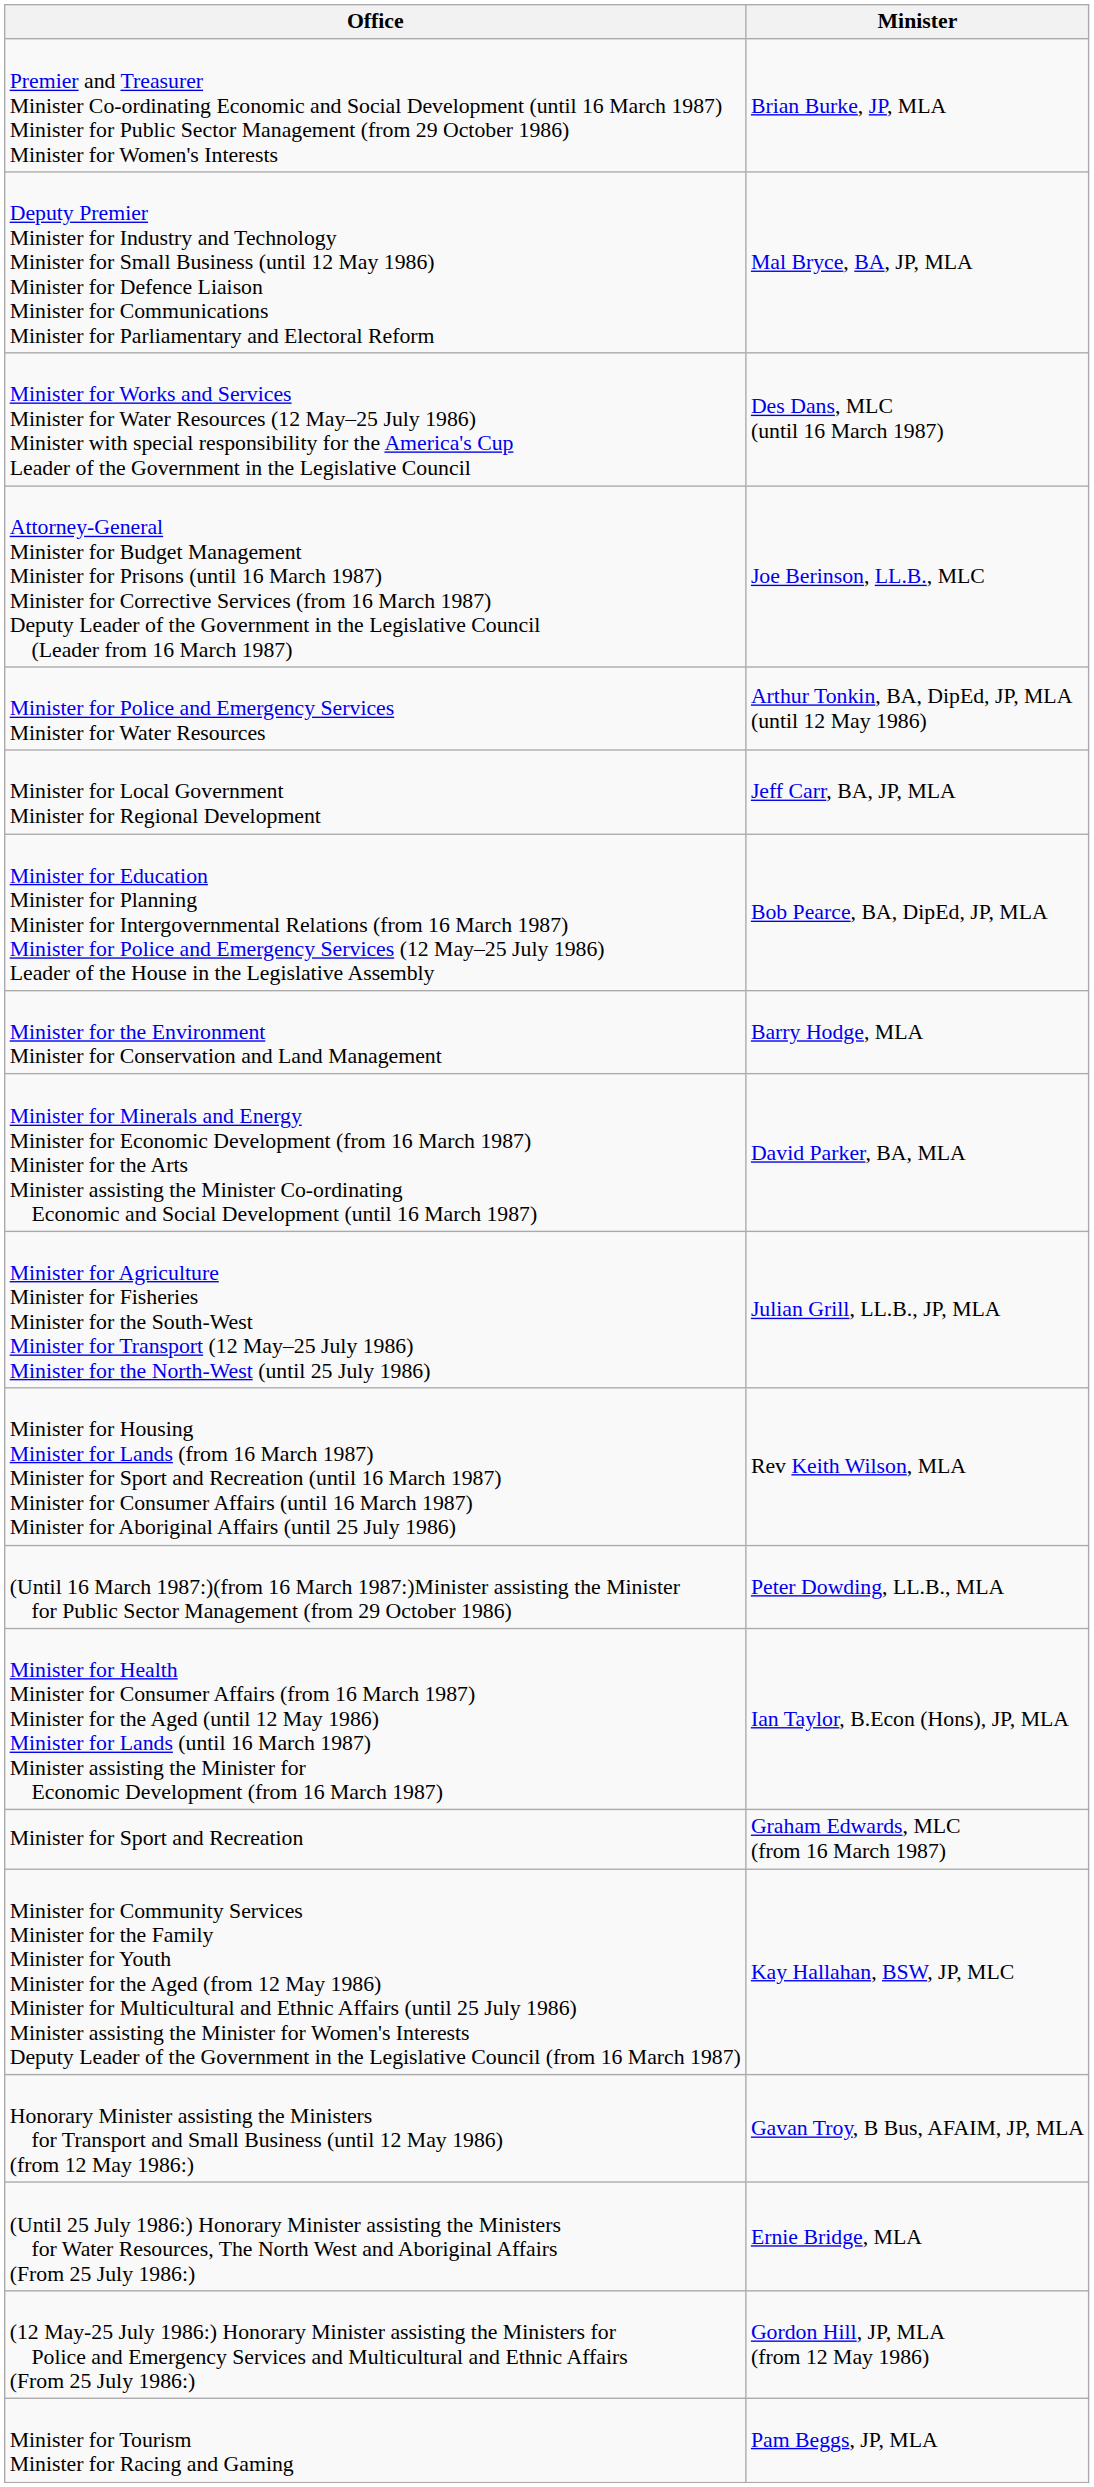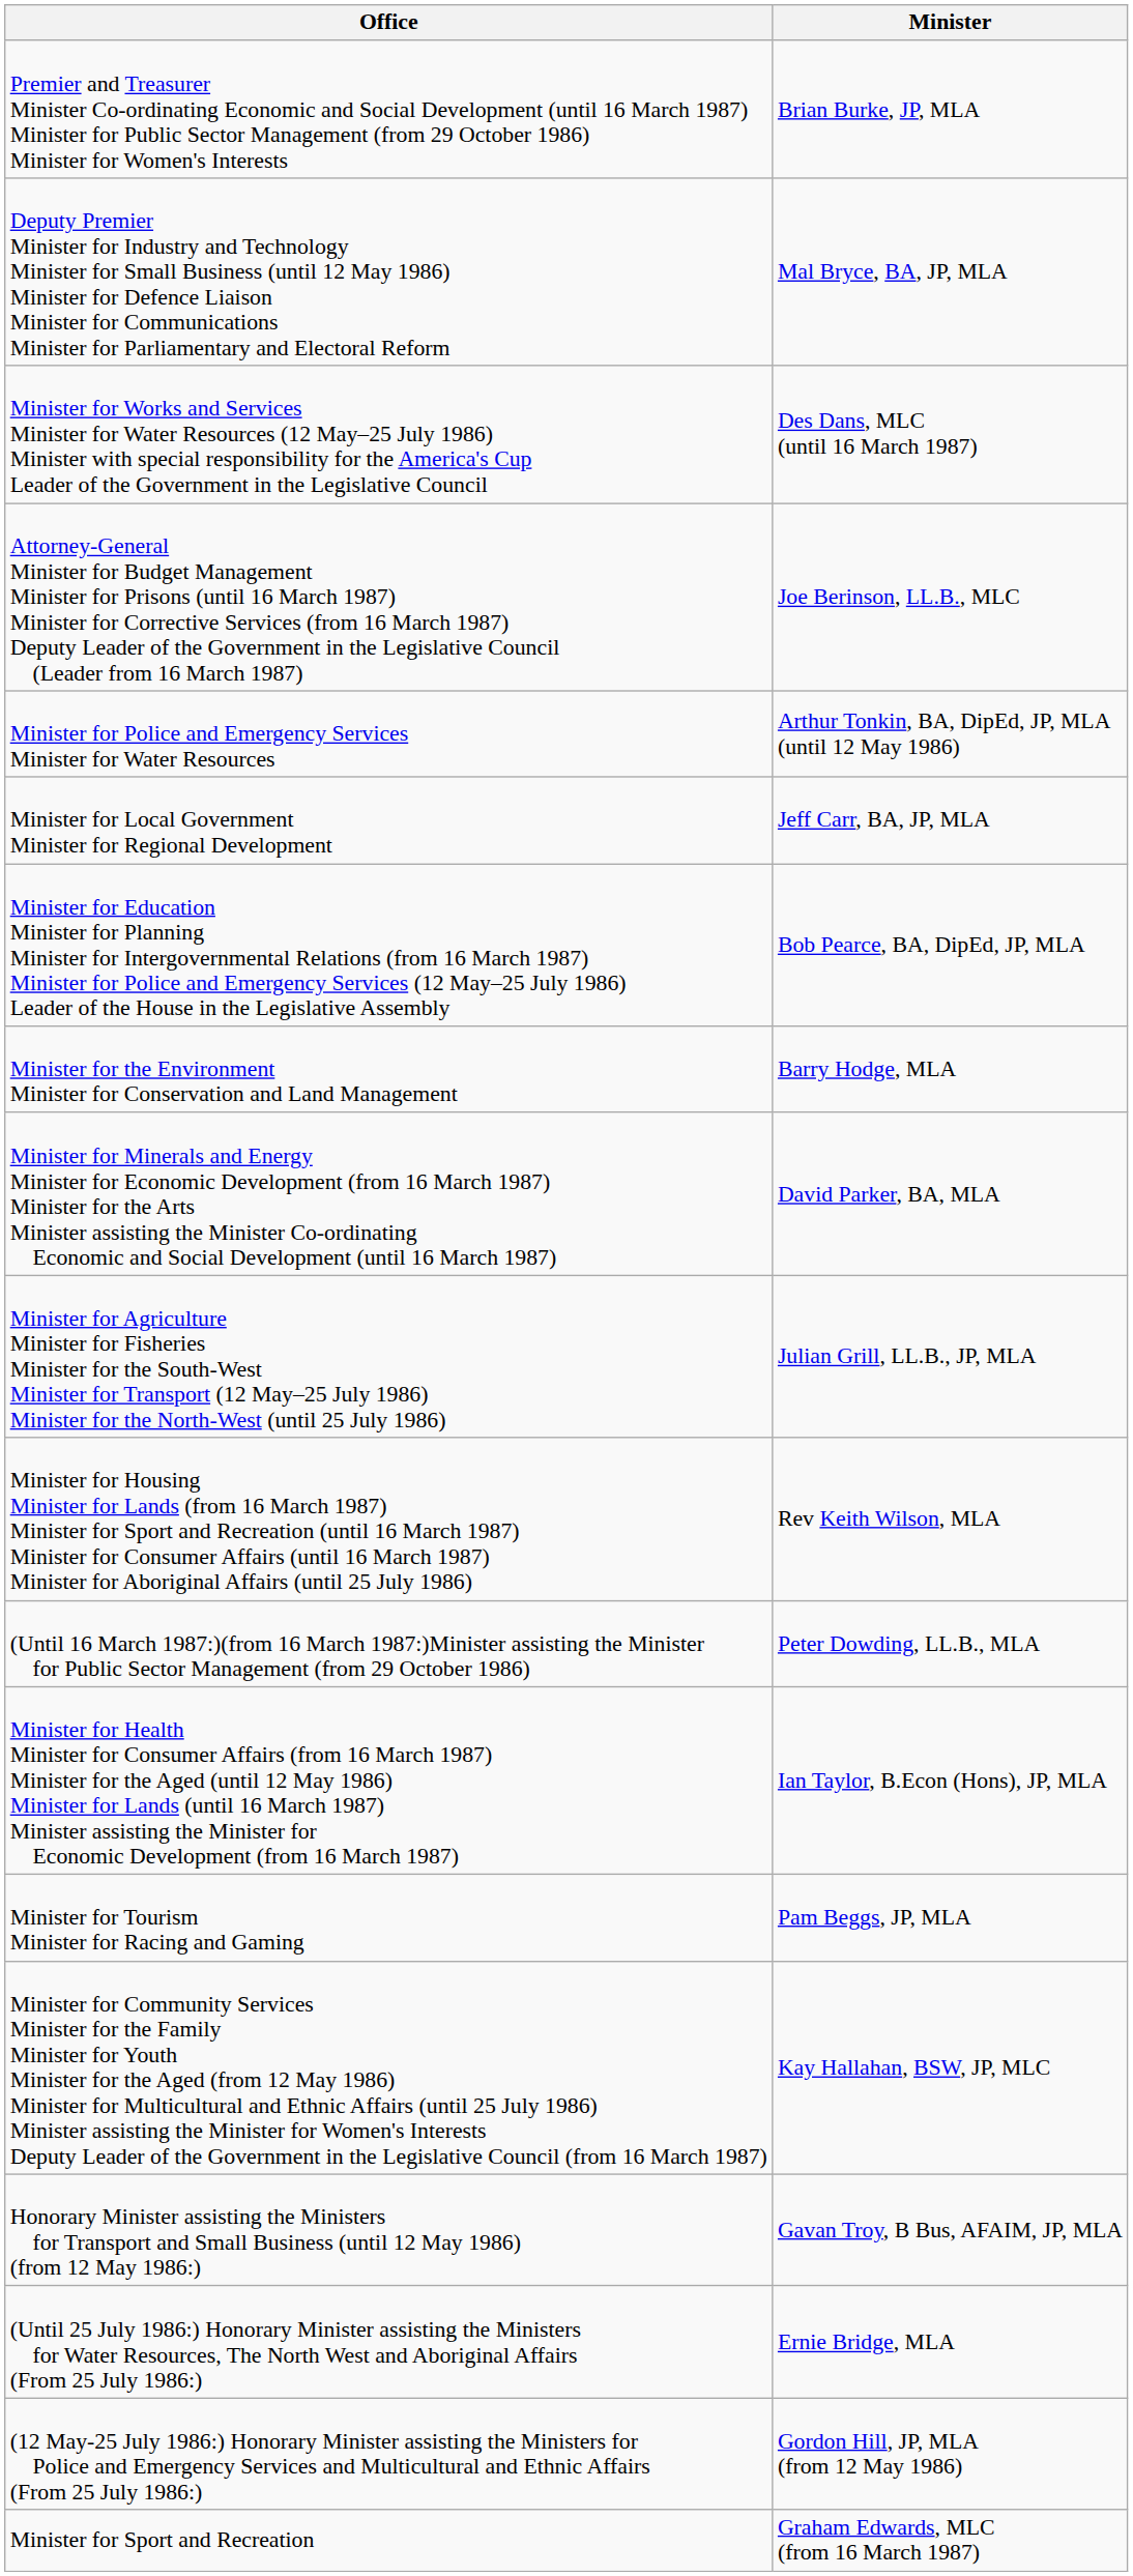rows swapped: Minister for Tourism Minister for Racing and Gaming <-> Minister for Sport and Recreation
